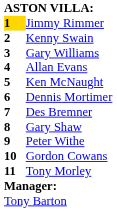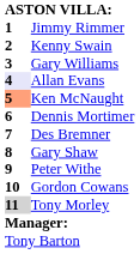Jimmy Rimmer | column 1: gold background -> no background
Allan Evans | column 1: no background -> lavender background
Ken McNaught | column 1: no background -> lightsalmon background
Tony Morley | column 1: no background -> lightgrey background
